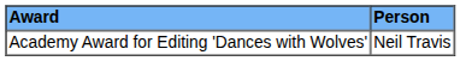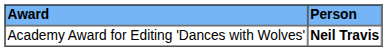Academy Award for Editing 'Dances with Wolves' | Person: normal -> bold
